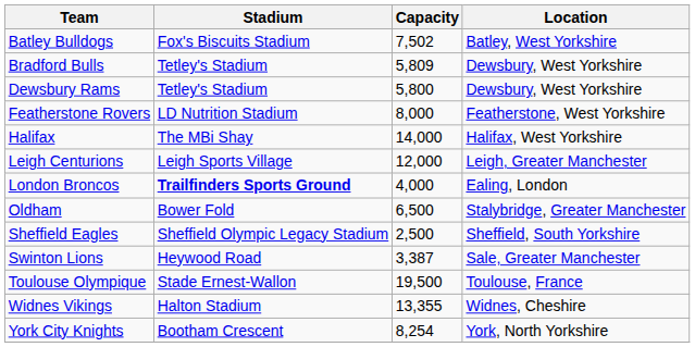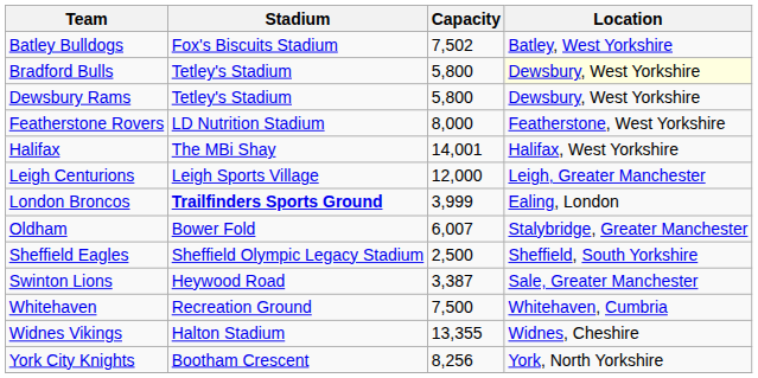Bradford Bulls | Capacity: 5,809 -> 5,800
Bradford Bulls | Location: no background -> lightyellow background
Halifax | Capacity: 14,000 -> 14,001
London Broncos | Capacity: 4,000 -> 3,999
Oldham | Capacity: 6,500 -> 6,007
- row: Toulouse Olympique | Stade Ernest-Wallon | 19,500 | Toulouse, France
+ row: Whitehaven | Recreation Ground | 7,500 | Whitehaven, Cumbria
York City Knights | Capacity: 8,254 -> 8,256
